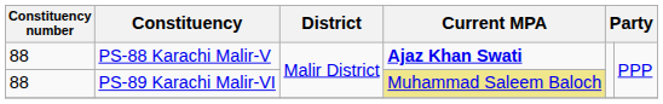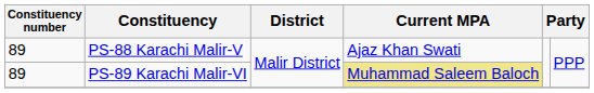PS-88 Karachi Malir-V | Constituency number: 88 -> 89
PS-88 Karachi Malir-V | Current MPA: bold -> normal
PS-89 Karachi Malir-VI | Constituency number: 88 -> 89
